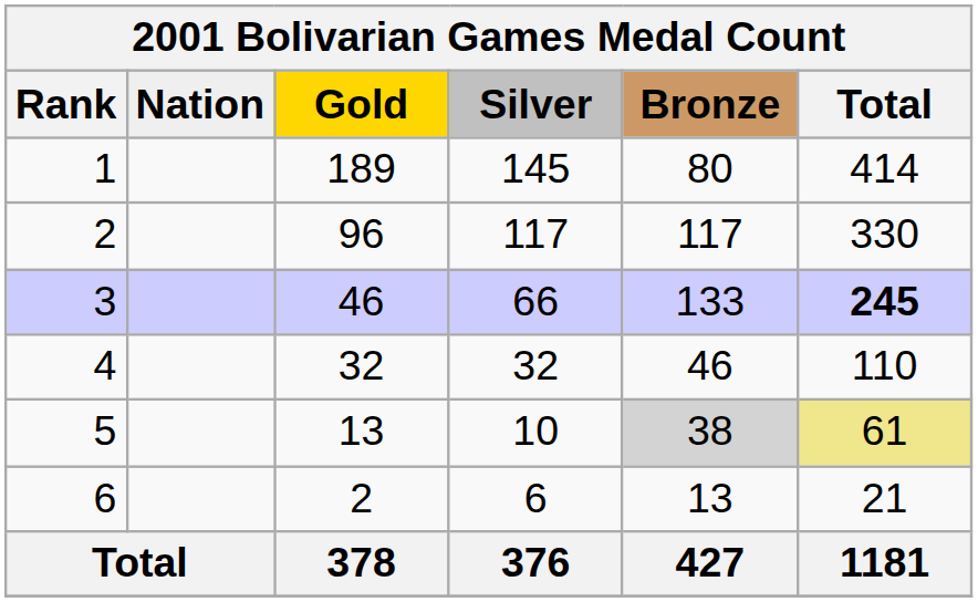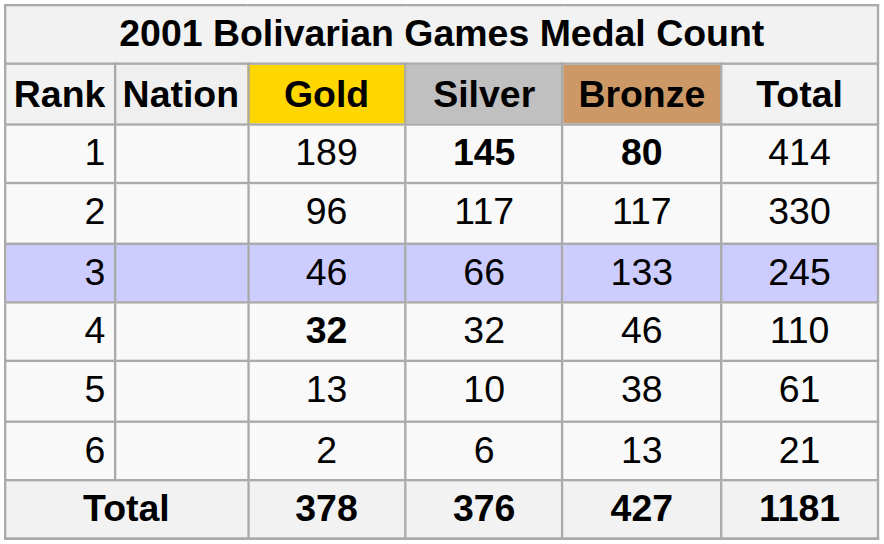1 | Silver: normal -> bold
1 | Bronze: normal -> bold
3 | Total: bold -> normal
4 | Gold: normal -> bold
5 | Bronze: lightgrey background -> no background
5 | Total: khaki background -> no background
